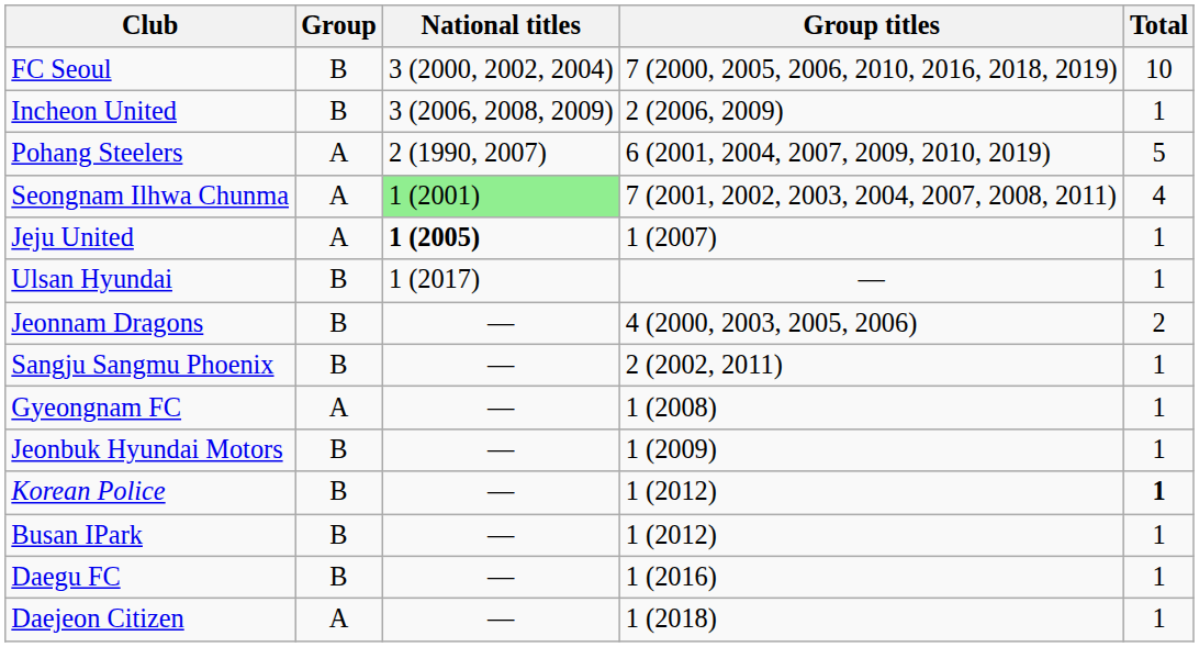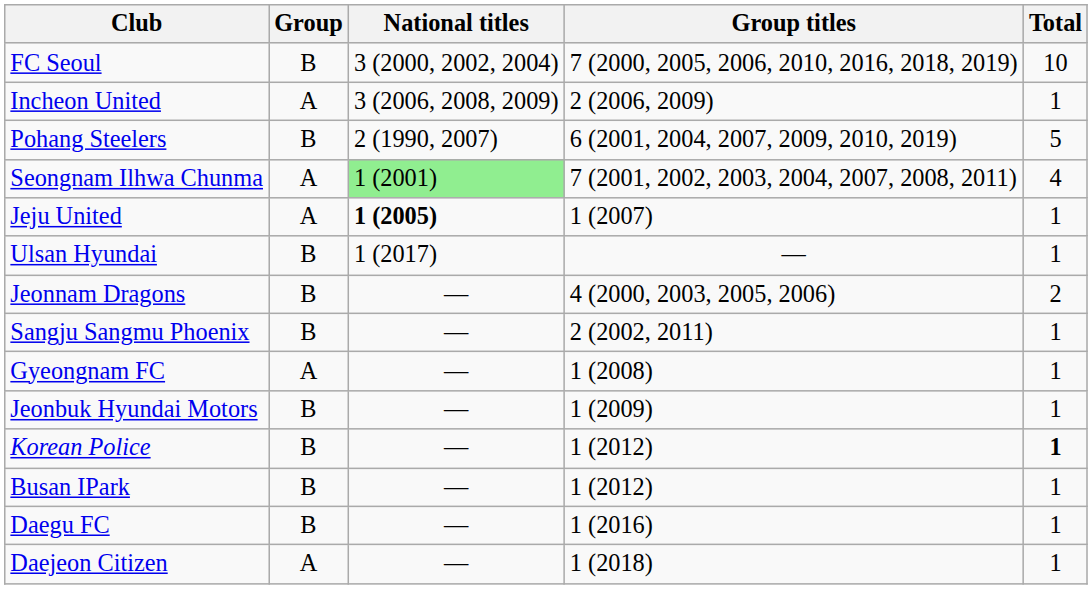Incheon United | Group: B -> A
Pohang Steelers | Group: A -> B
